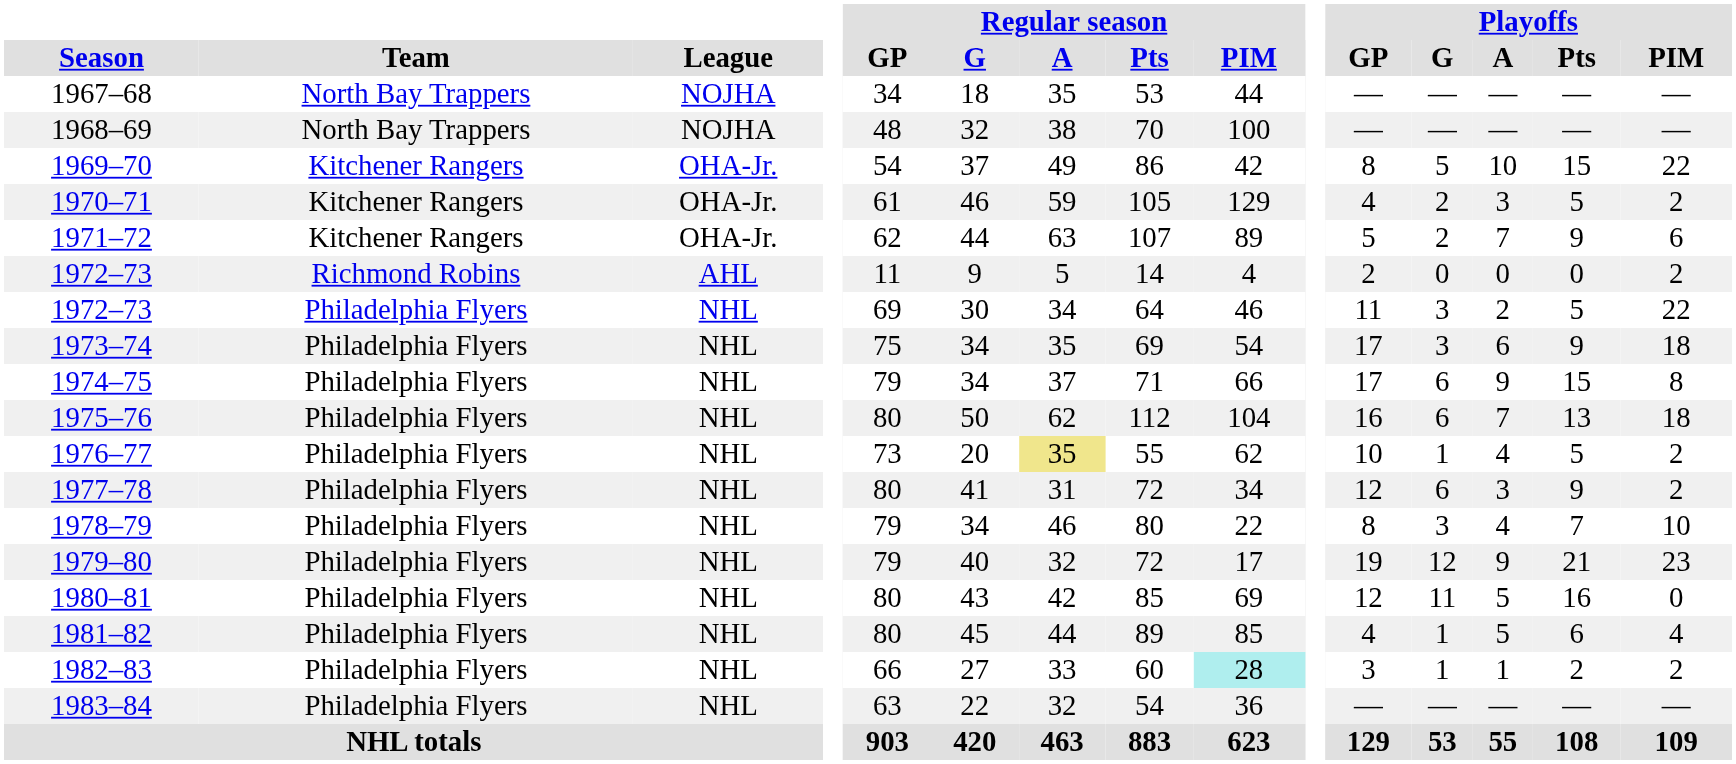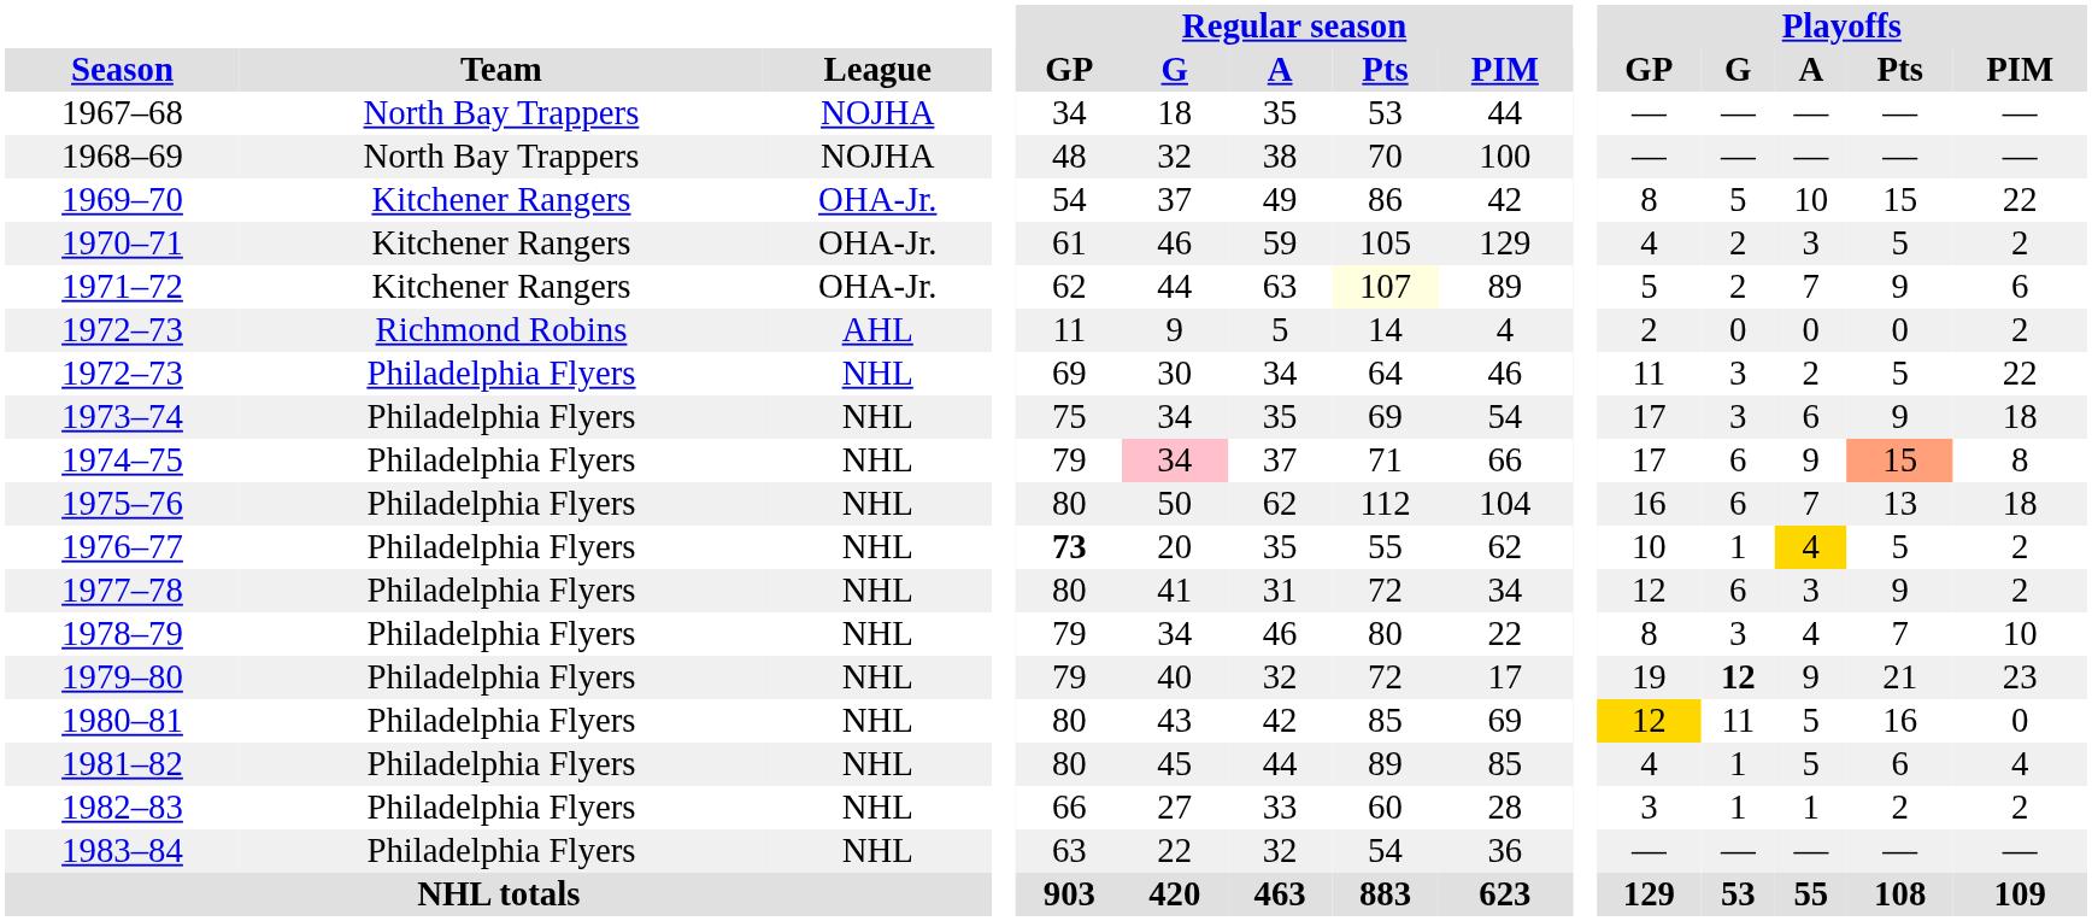1971–72 | Regular season / Pts: no background -> lightyellow background
1974–75 | Regular season / G: no background -> pink background
1974–75 | Playoffs / Pts: no background -> lightsalmon background
1976–77 | Regular season / GP: normal -> bold
1976–77 | Regular season / A: khaki background -> no background
1976–77 | Playoffs / A: no background -> gold background
1979–80 | Playoffs / G: normal -> bold
1980–81 | Playoffs / GP: no background -> gold background
1982–83 | Regular season / PIM: paleturquoise background -> no background
